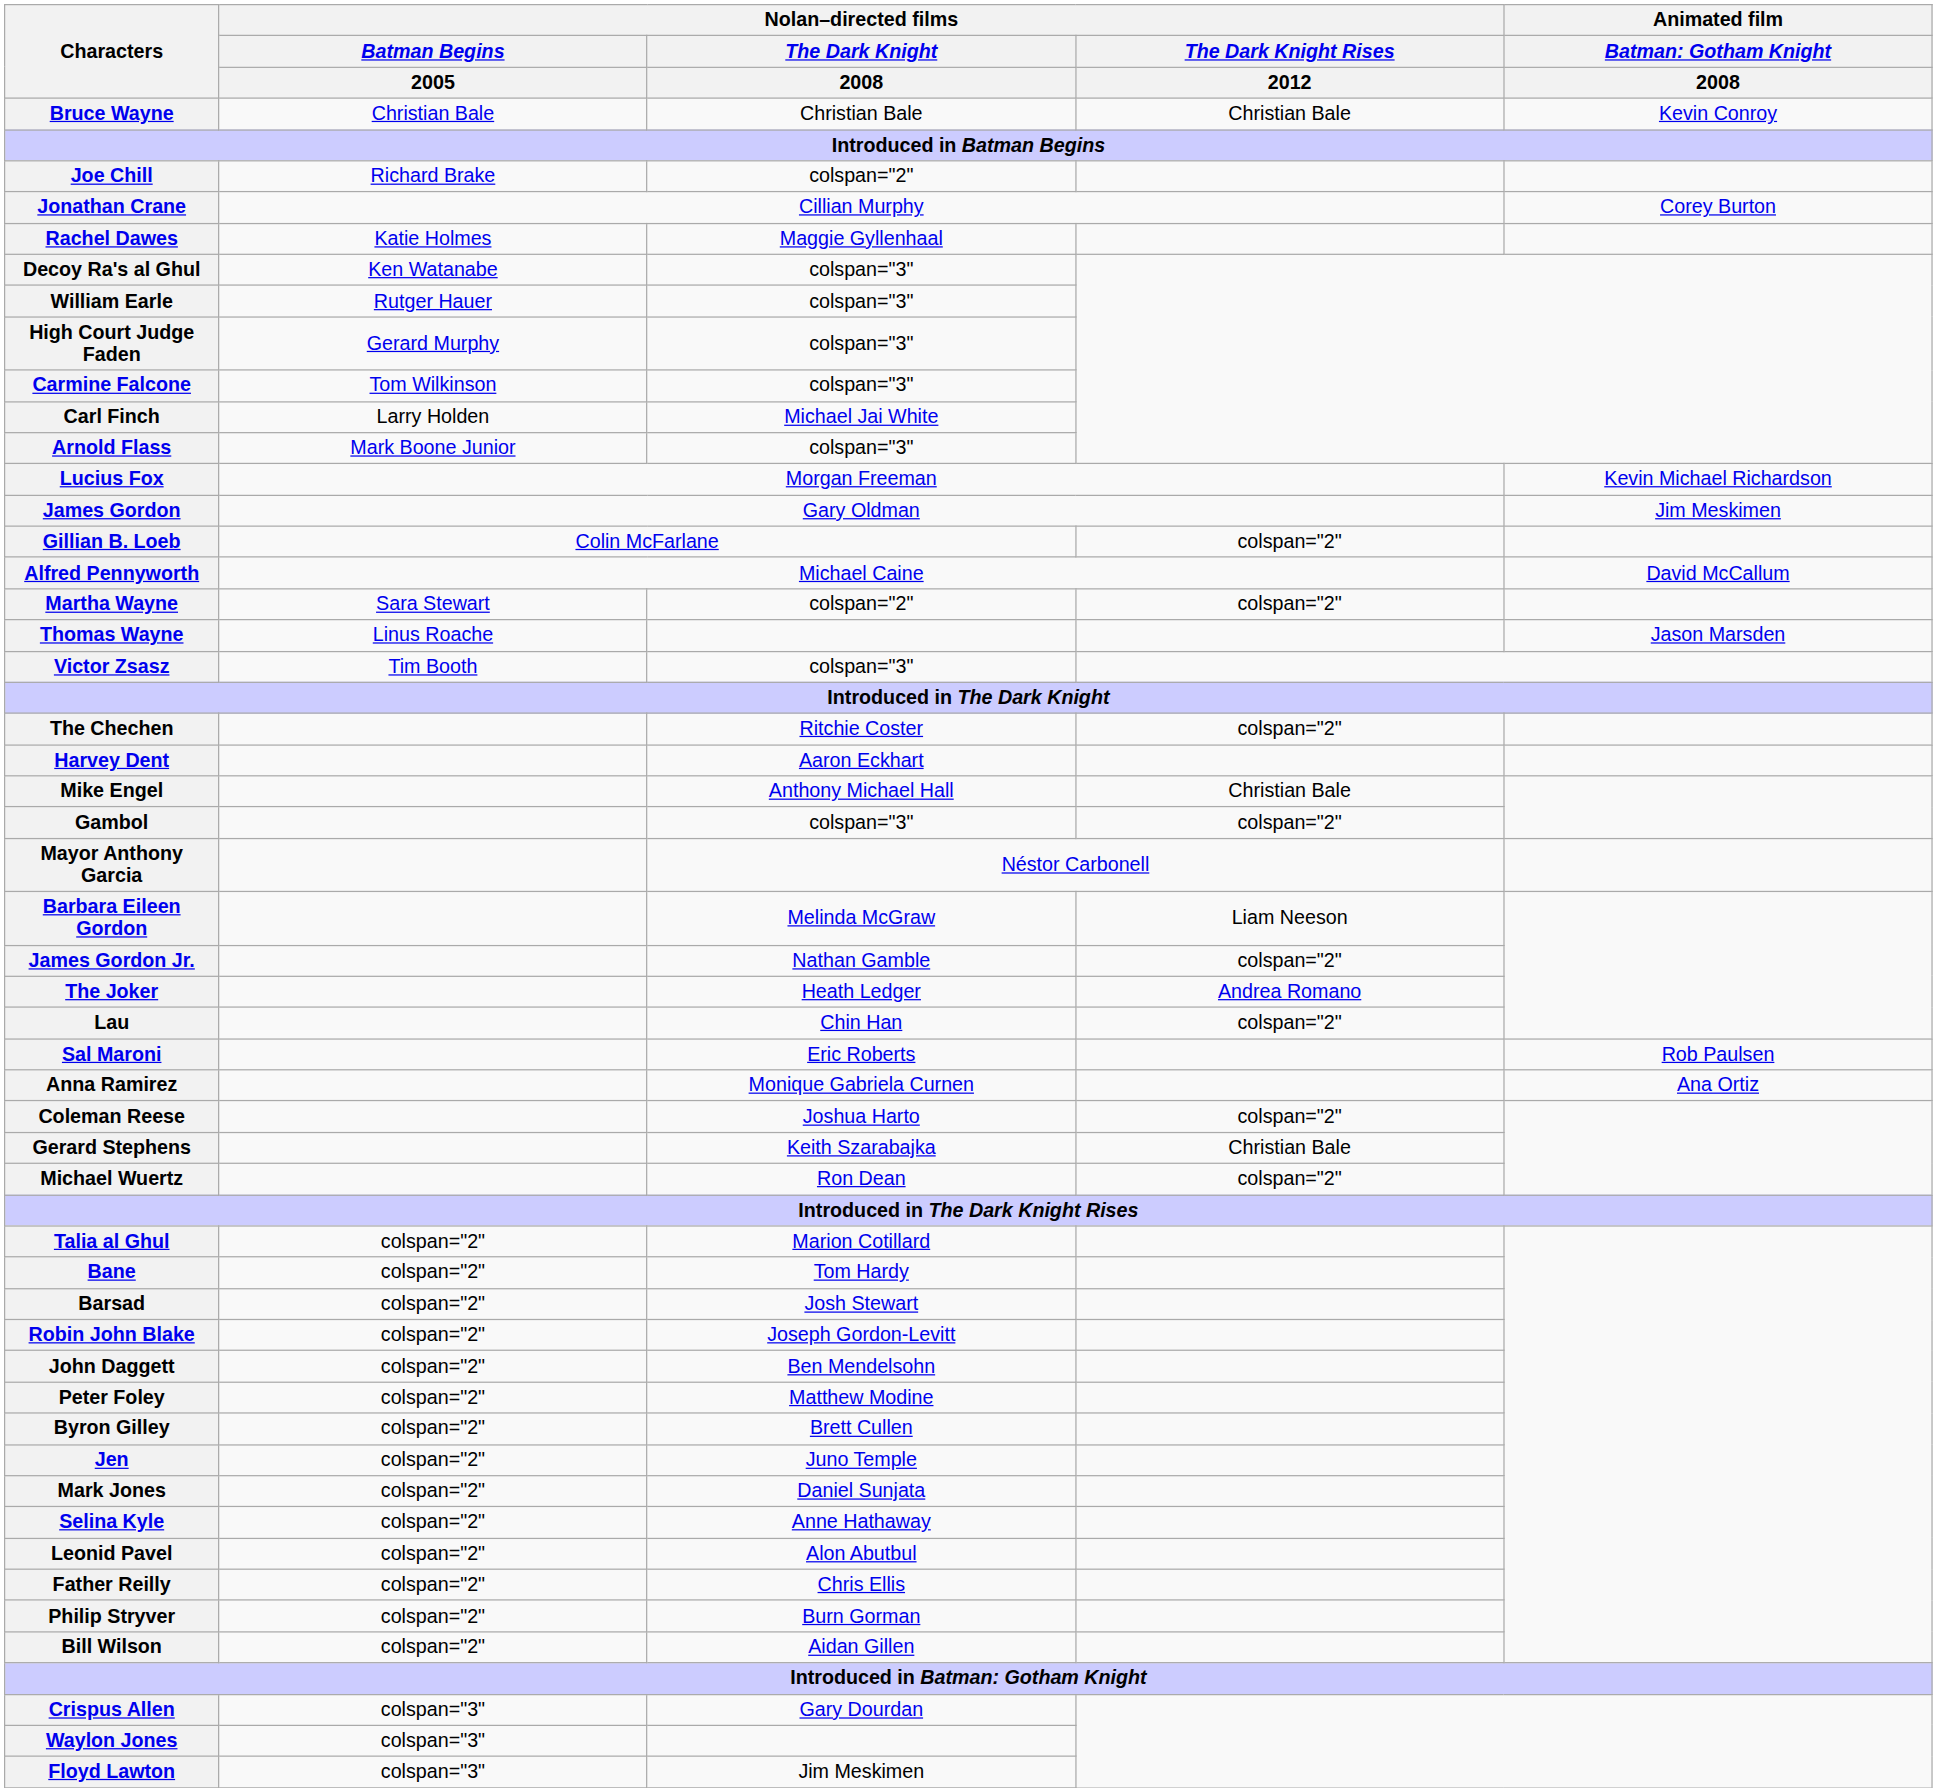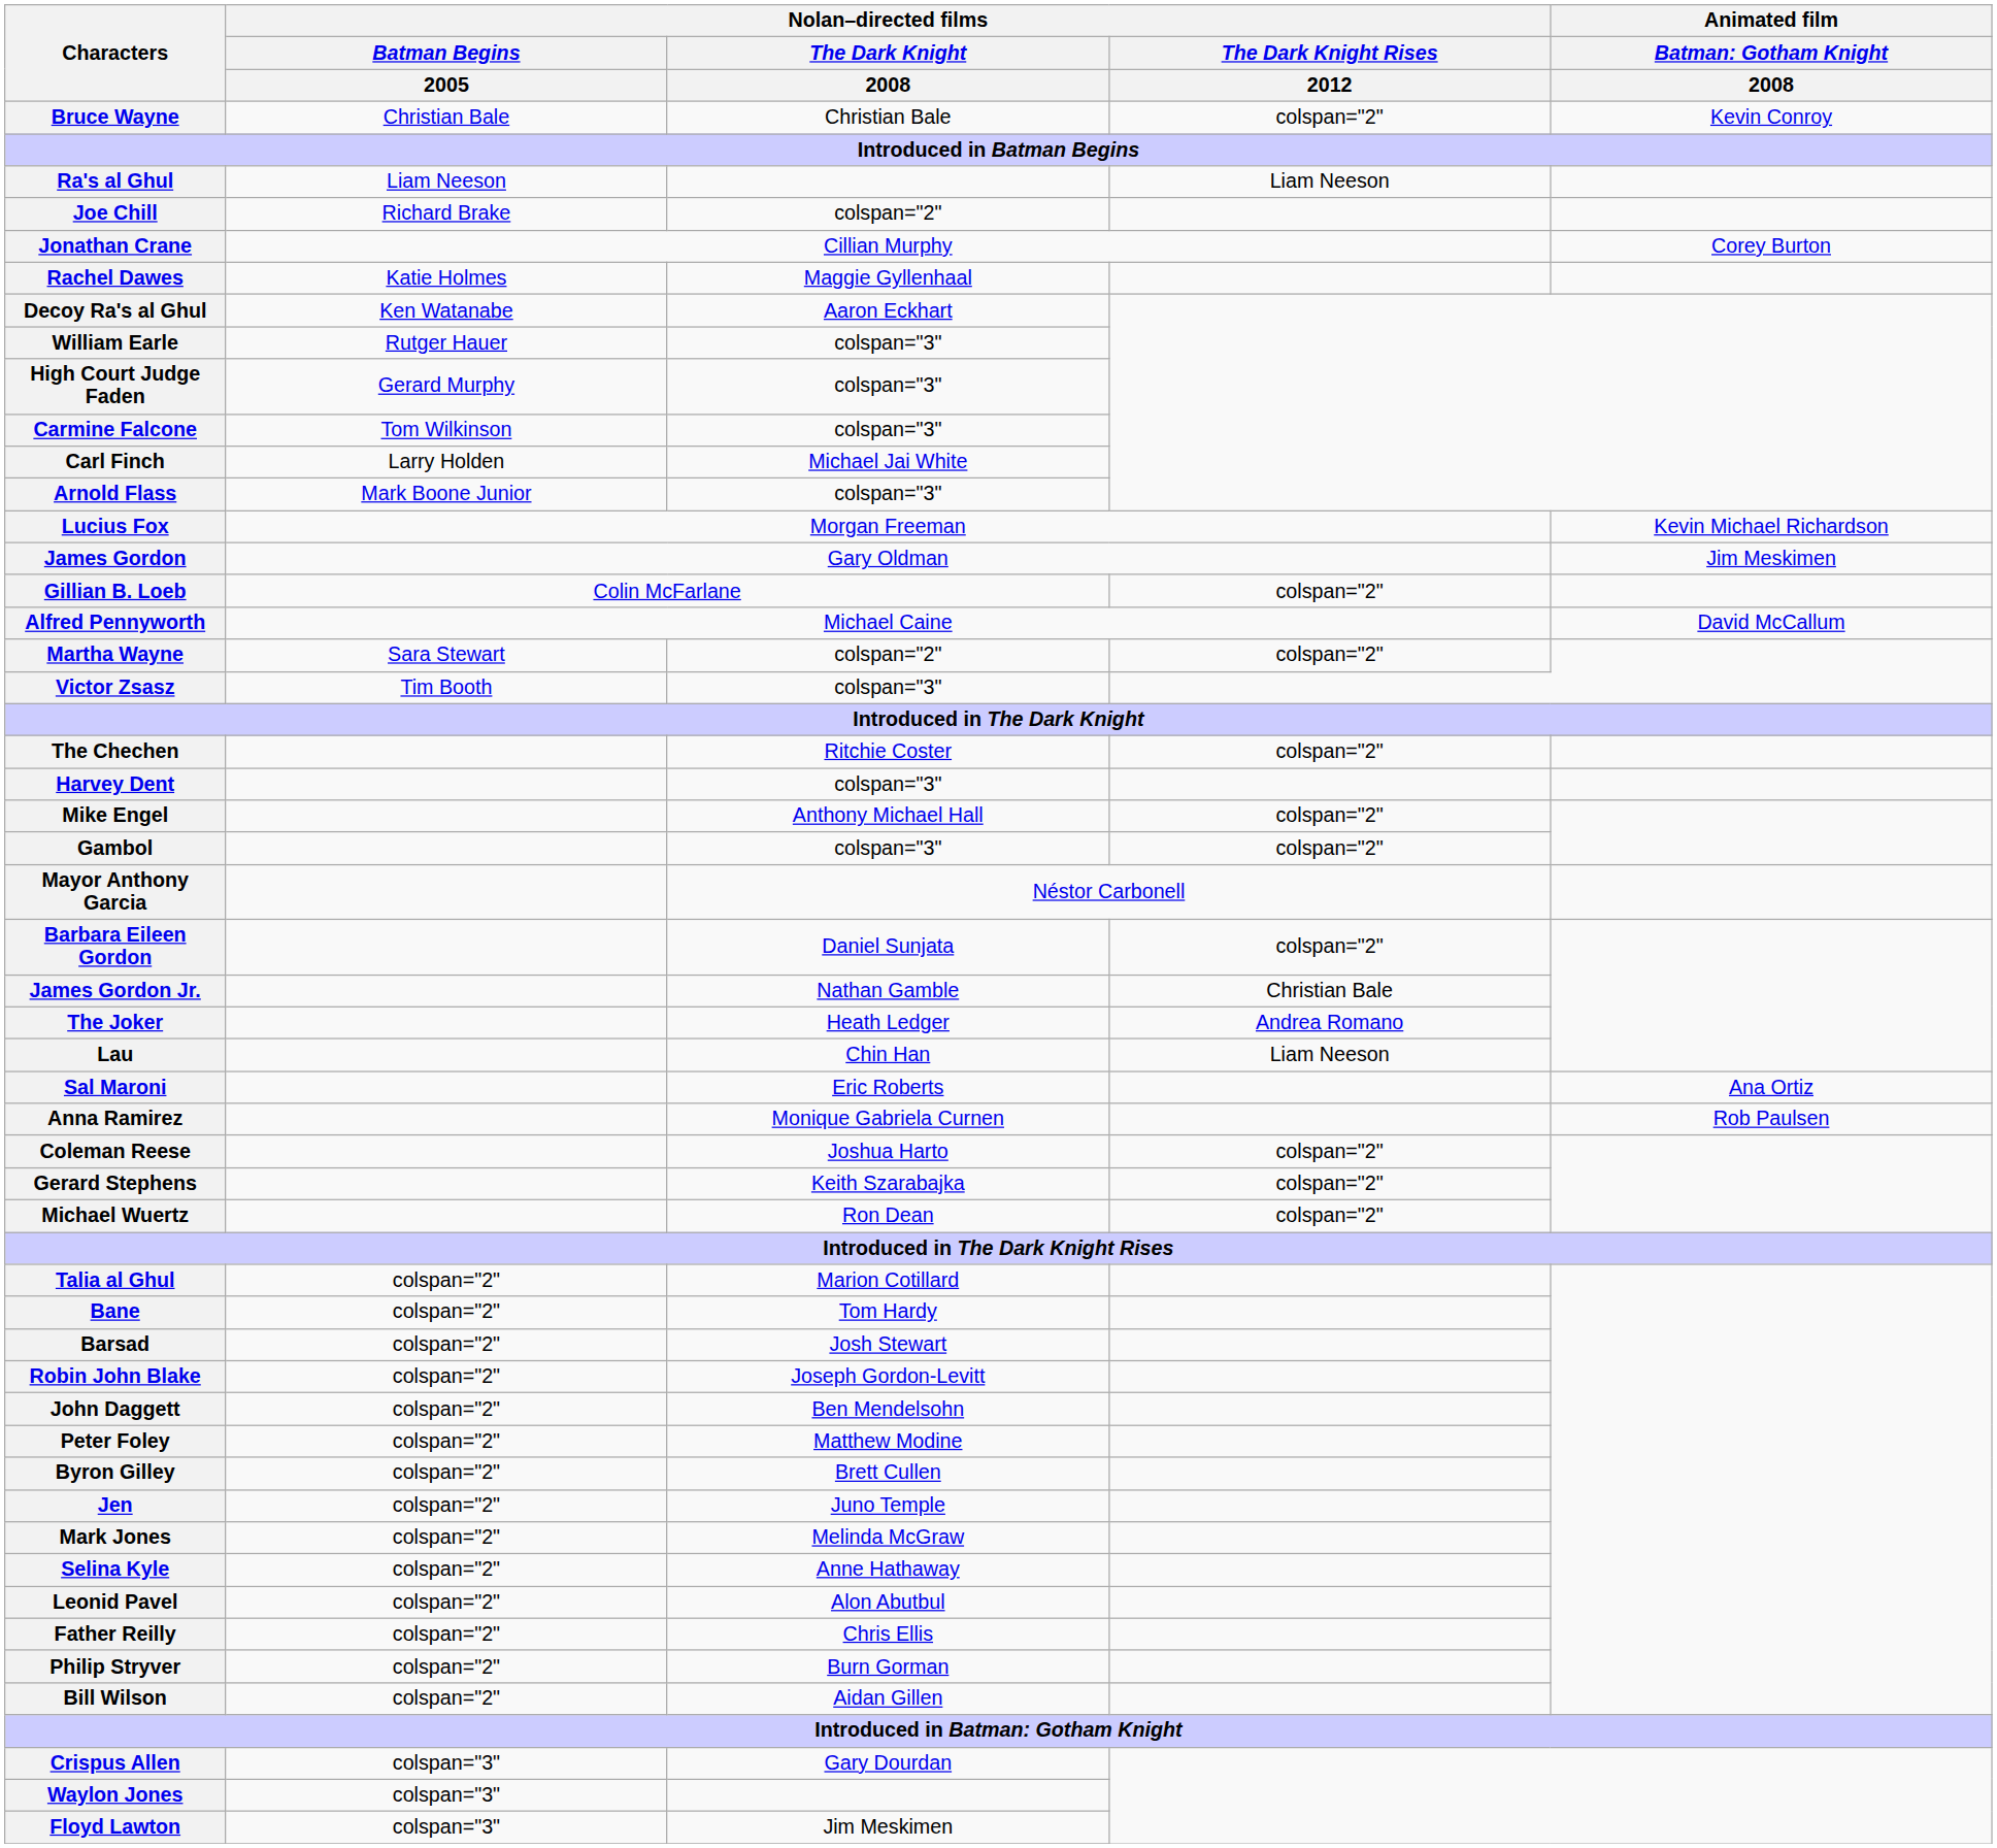Bruce Wayne | Nolan–directed films / The Dark Knight Rises / 2012: Christian Bale -> colspan="2"
+ row: Ra's al Ghul | Liam Neeson | Liam Neeson
Decoy Ra's al Ghul | Nolan–directed films / The Dark Knight / 2008: colspan="3" -> Aaron Eckhart
- row: Thomas Wayne | Linus Roache | Jason Marsden
Harvey Dent | Nolan–directed films / The Dark Knight / 2008: Aaron Eckhart -> colspan="3"
Mike Engel | Nolan–directed films / The Dark Knight Rises / 2012: Christian Bale -> colspan="2"
Barbara Eileen Gordon | Nolan–directed films / The Dark Knight / 2008: Melinda McGraw -> Daniel Sunjata
Barbara Eileen Gordon | Nolan–directed films / The Dark Knight Rises / 2012: Liam Neeson -> colspan="2"
James Gordon Jr. | Nolan–directed films / The Dark Knight Rises / 2012: colspan="2" -> Christian Bale
Lau | Nolan–directed films / The Dark Knight Rises / 2012: colspan="2" -> Liam Neeson
Sal Maroni | column 5: Rob Paulsen -> Ana Ortiz
Anna Ramirez | column 5: Ana Ortiz -> Rob Paulsen
Gerard Stephens | Nolan–directed films / The Dark Knight Rises / 2012: Christian Bale -> colspan="2"
Mark Jones | Nolan–directed films / The Dark Knight / 2008: Daniel Sunjata -> Melinda McGraw
